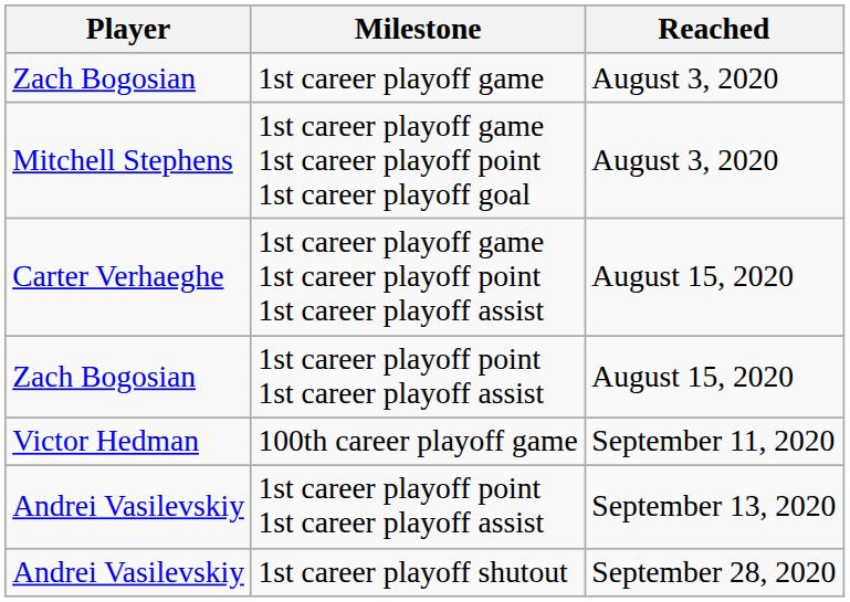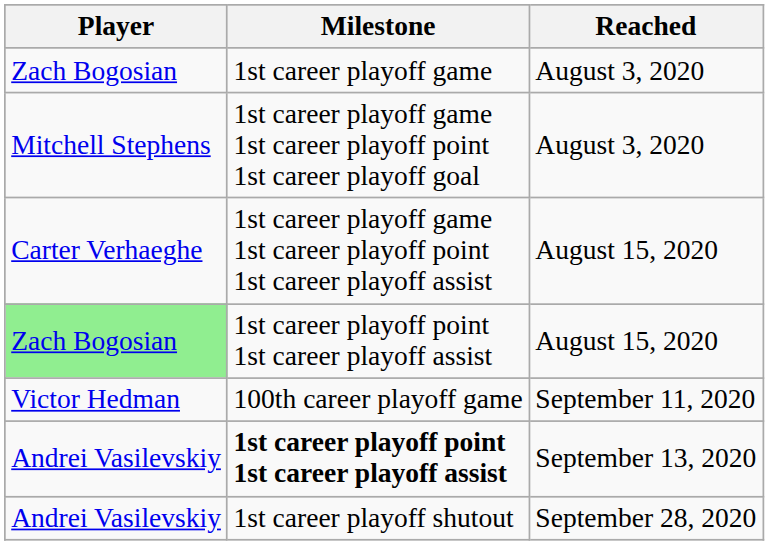row 5 | Player: no background -> lightgreen background
row 7 | Milestone: normal -> bold
